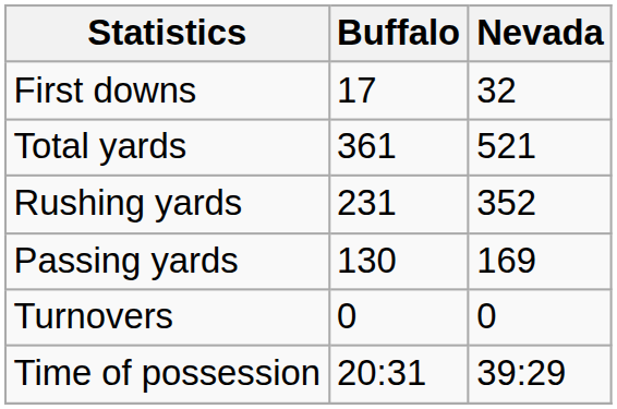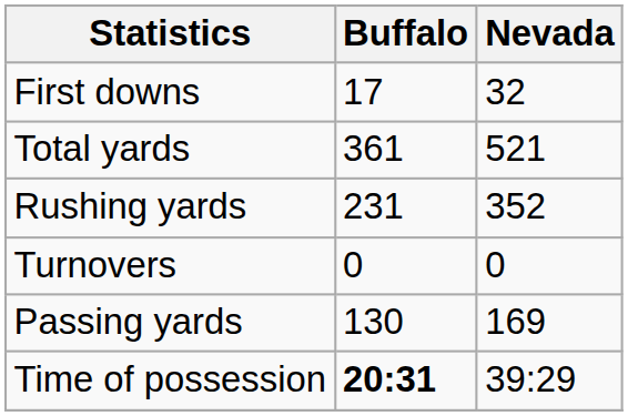rows swapped: Passing yards <-> Turnovers
Time of possession | Buffalo: normal -> bold
